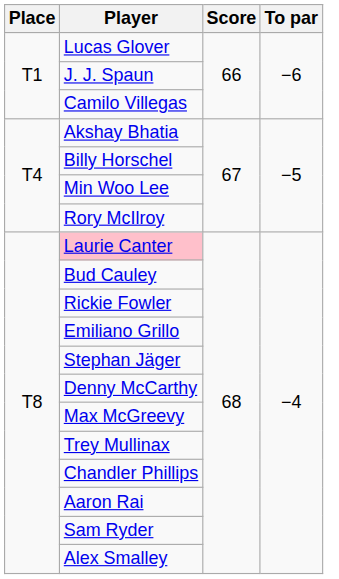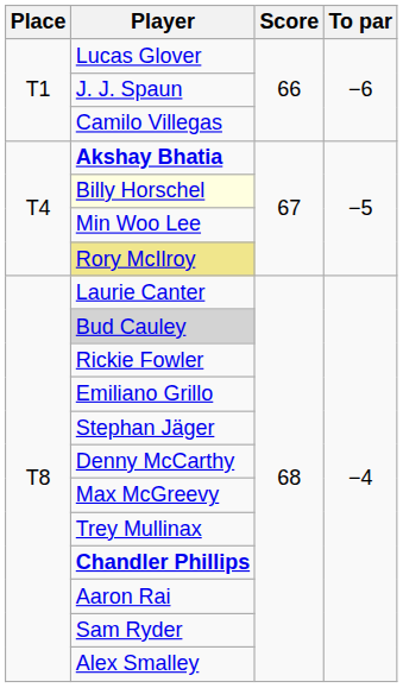Akshay Bhatia | Player: normal -> bold
Billy Horschel | Player: no background -> lightyellow background
Rory McIlroy | Player: no background -> khaki background
Laurie Canter | Player: pink background -> no background
Bud Cauley | Player: no background -> lightgrey background
Chandler Phillips | Player: normal -> bold
